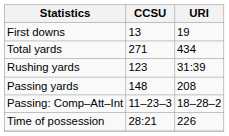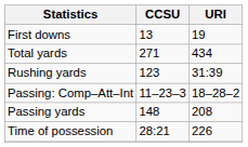rows swapped: Passing yards <-> Passing: Comp–Att–Int
